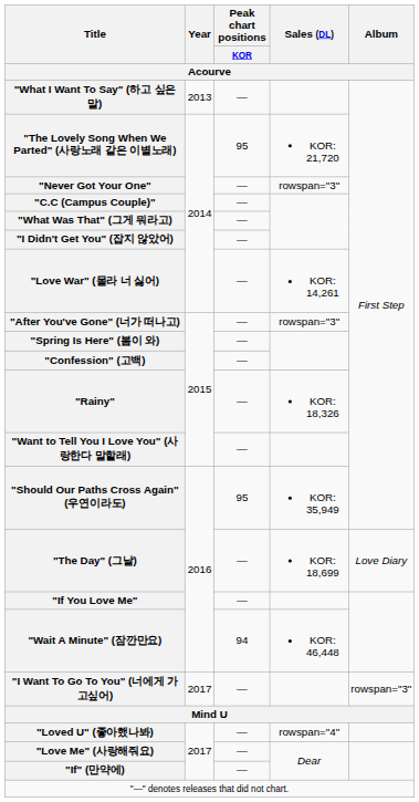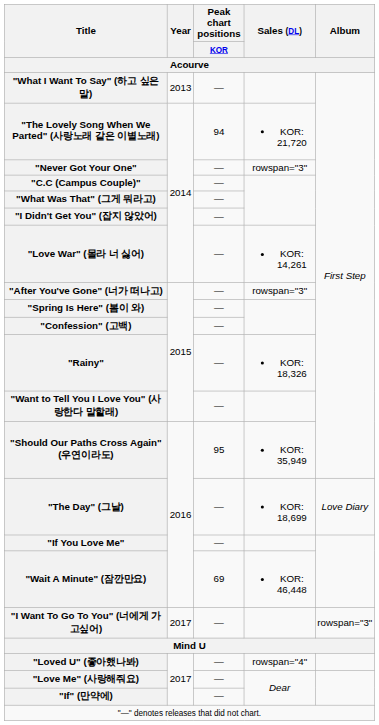"The Lovely Song When We Parted" (사랑노래 같은 이별노래) | Peak chart positions / KOR: 95 -> 94
"Wait A Minute" (잠깐만요) | Peak chart positions / KOR: 94 -> 69
